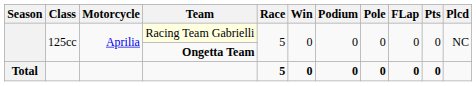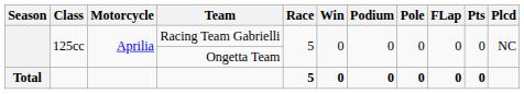Racing Team Gabrielli | Team: lightyellow background -> no background
Ongetta Team | Team: bold -> normal
